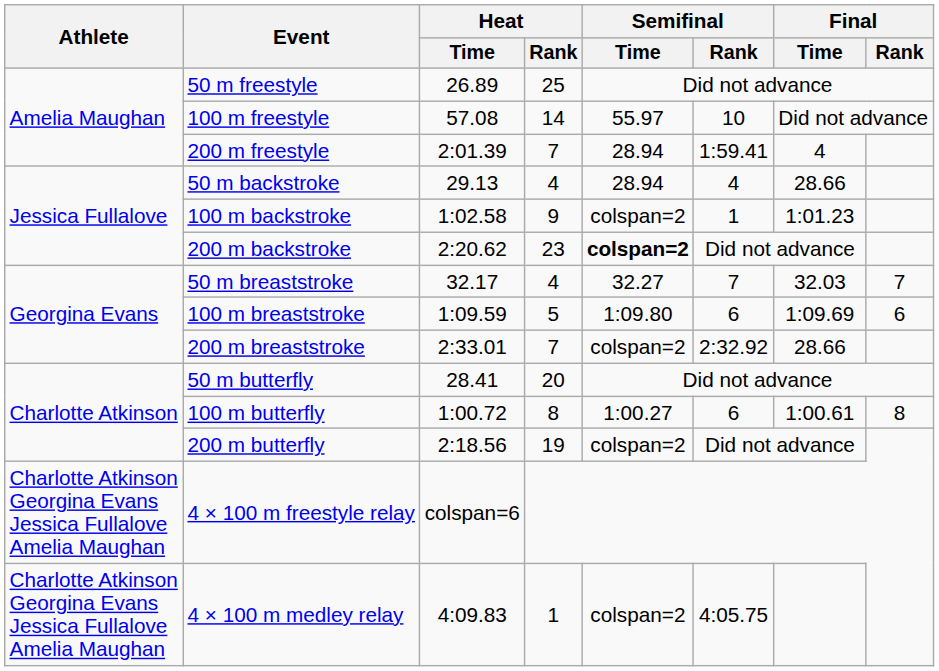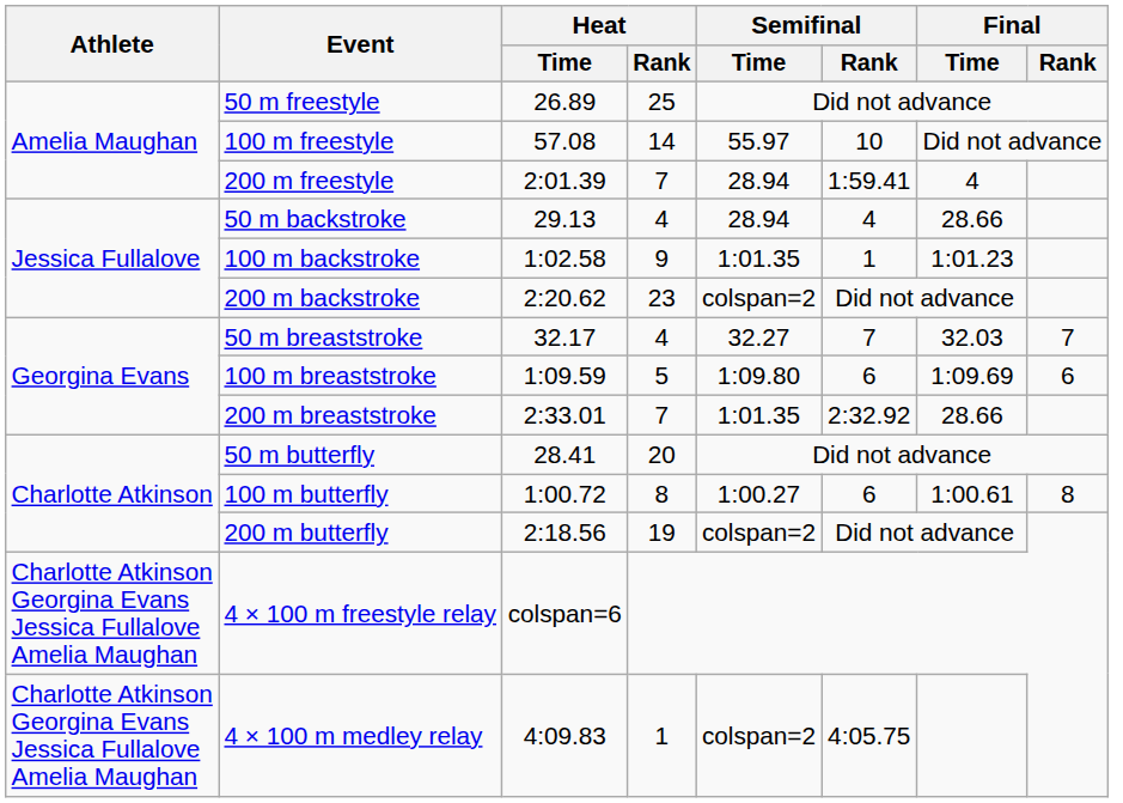100 m backstroke | Semifinal / Time: colspan=2 -> 1:01.35
200 m backstroke | Semifinal / Time: bold -> normal
200 m breaststroke | Semifinal / Time: colspan=2 -> 1:01.35
